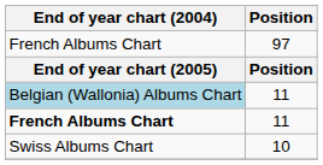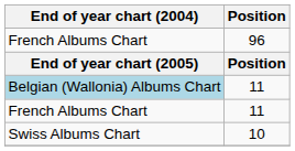row 2 | Position: 97 -> 96
row 5 | End of year chart (2004): bold -> normal
